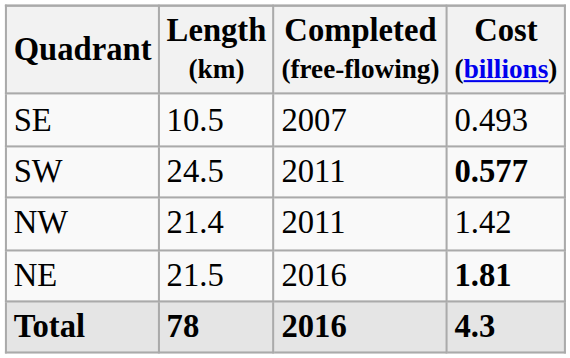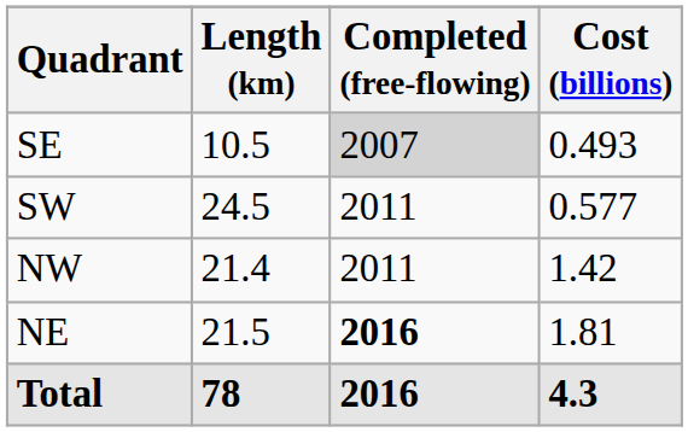SE | Completed (free-flowing): no background -> lightgrey background
SW | Cost (billions): bold -> normal
NE | Completed (free-flowing): normal -> bold
NE | Cost (billions): bold -> normal
